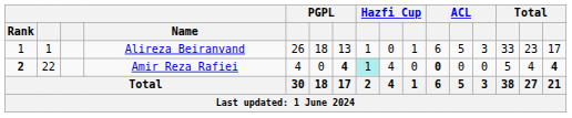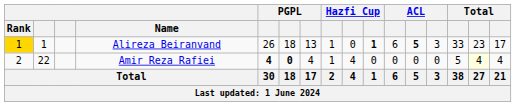Alireza Beiranvand | Rank: no background -> gold background
Alireza Beiranvand | column 10: normal -> bold
Alireza Beiranvand | column 12: normal -> bold
Amir Reza Rafiei | Rank: bold -> normal
Amir Reza Rafiei | column 5: normal -> bold
Amir Reza Rafiei | column 6: normal -> bold
Amir Reza Rafiei | column 7: bold -> normal
Amir Reza Rafiei | column 8: paleturquoise background -> no background
Amir Reza Rafiei | column 11: bold -> normal
Amir Reza Rafiei | column 15: no background -> lightyellow background
Amir Reza Rafiei | column 16: bold -> normal
